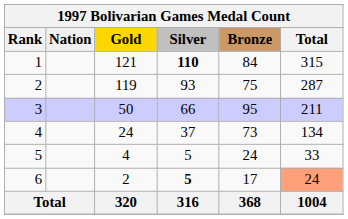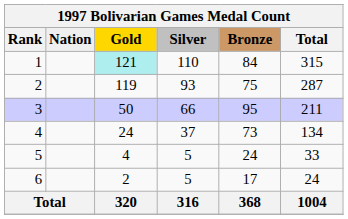1 | Gold: no background -> paleturquoise background
1 | Silver: bold -> normal
6 | Silver: bold -> normal
6 | Total: lightsalmon background -> no background
